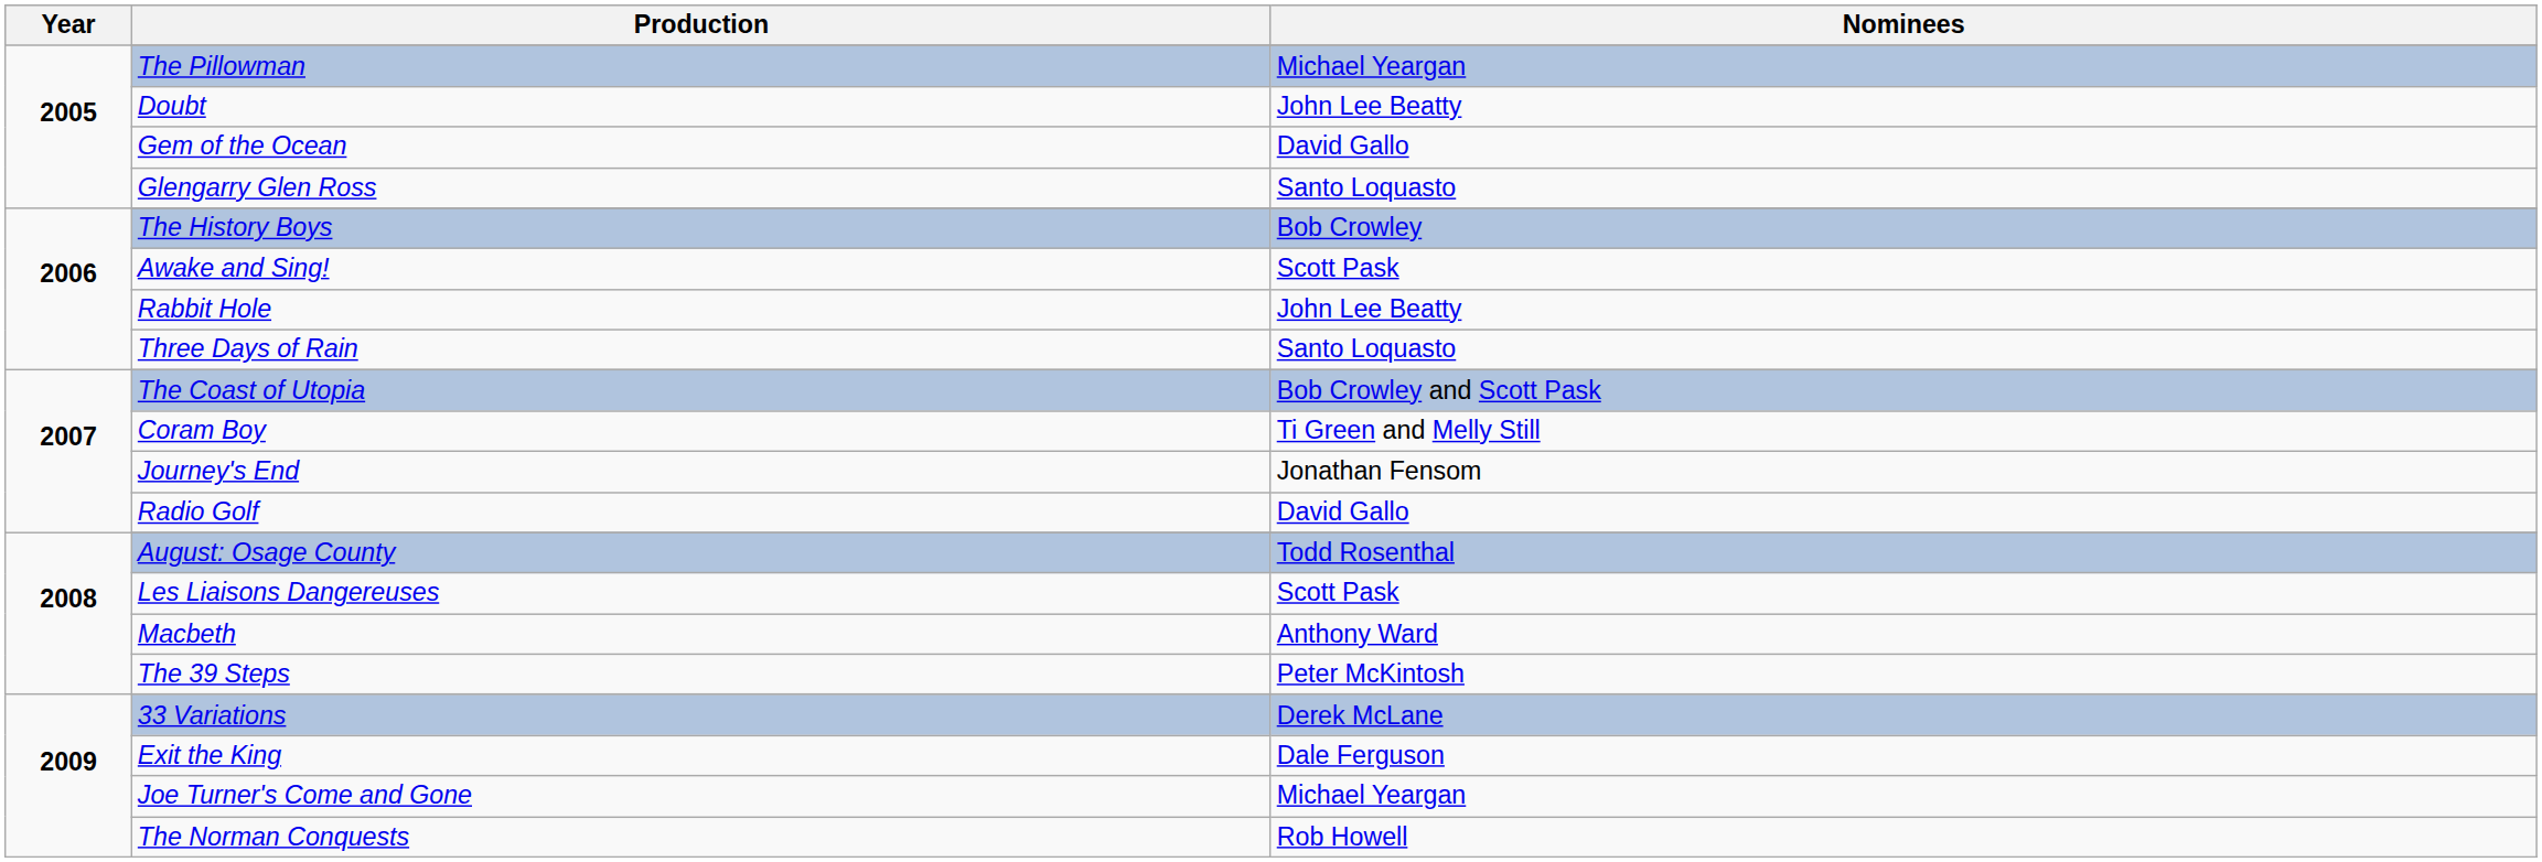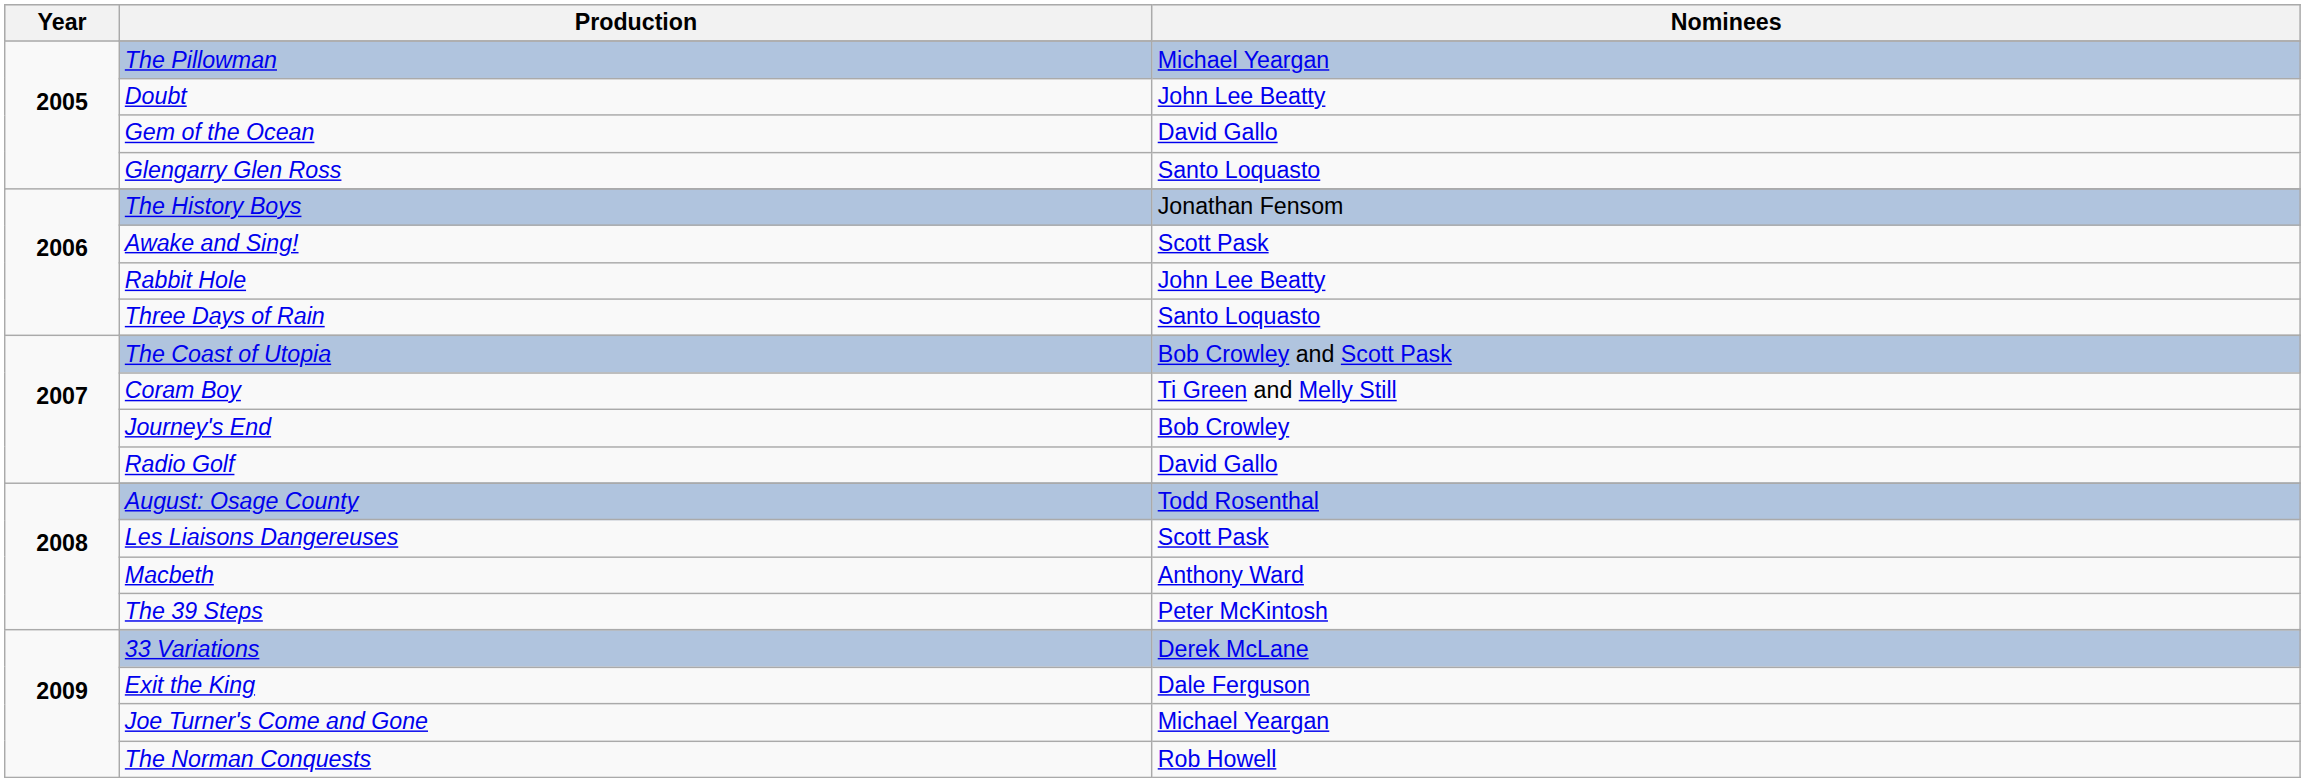The History Boys | Nominees: Bob Crowley -> Jonathan Fensom
Journey's End | Nominees: Jonathan Fensom -> Bob Crowley
